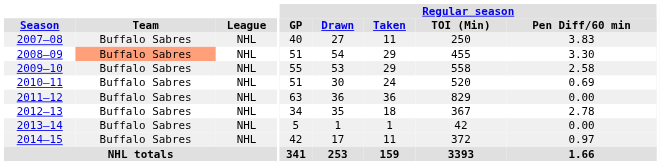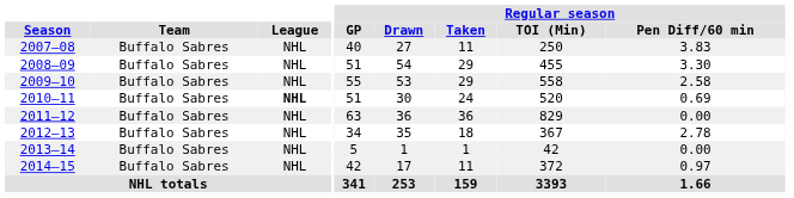2008–09 | Team: lightsalmon background -> no background
2010–11 | League: normal -> bold
